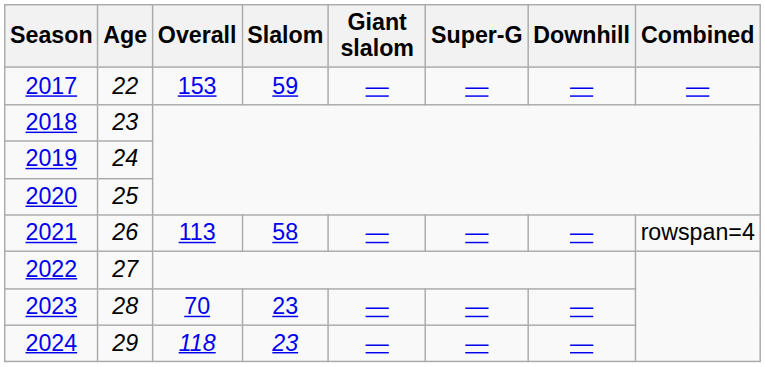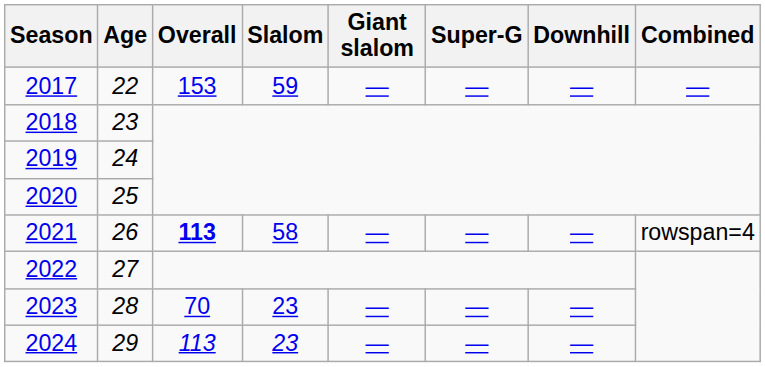2021 | Overall: normal -> bold
2024 | Overall: 118 -> 113
